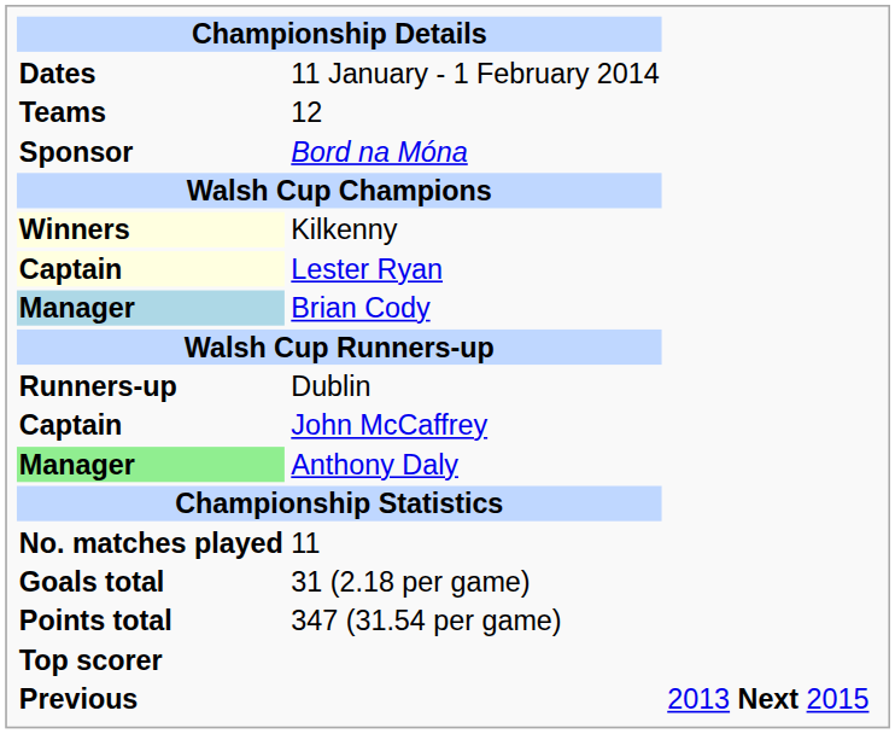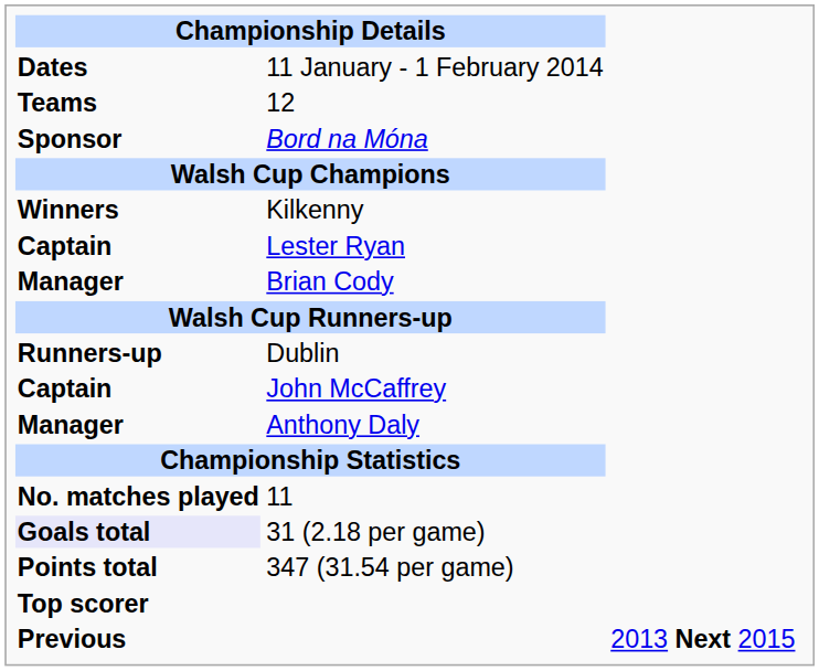Kilkenny | column 1: lightyellow background -> no background
Lester Ryan | column 1: lightyellow background -> no background
Brian Cody | column 1: lightblue background -> no background
Anthony Daly | column 1: lightgreen background -> no background
31 (2.18 per game) | column 1: no background -> lavender background
